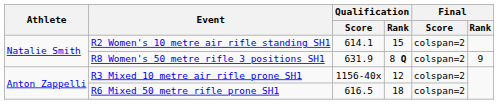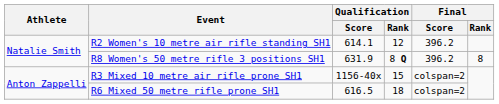R2 Women's 10 metre air rifle standing SH1 | Qualification / Rank: 15 -> 12
R2 Women's 10 metre air rifle standing SH1 | Final / Score: colspan=2 -> 396.2
R8 Women's 50 metre rifle 3 positions SH1 | Final / Score: colspan=2 -> 396.2
R8 Women's 50 metre rifle 3 positions SH1 | Final / Rank: 9 -> 8
R3 Mixed 10 metre air rifle prone SH1 | Qualification / Rank: 12 -> 15
